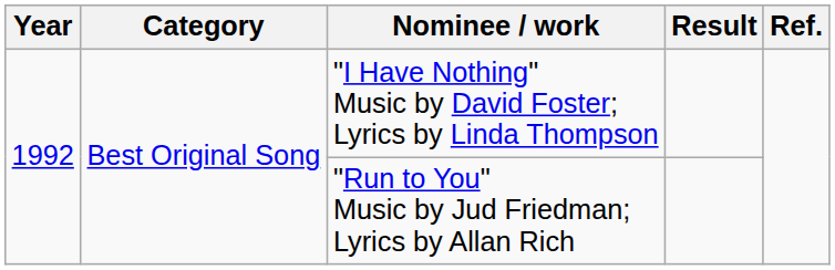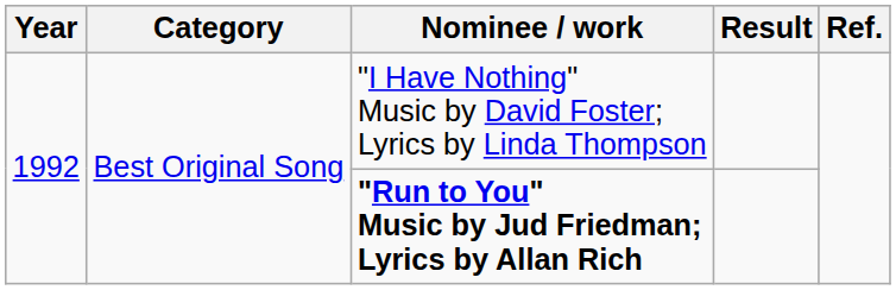"Run to You" Music by Jud Friedman; Lyrics by Allan Rich | Nominee / work: normal -> bold
